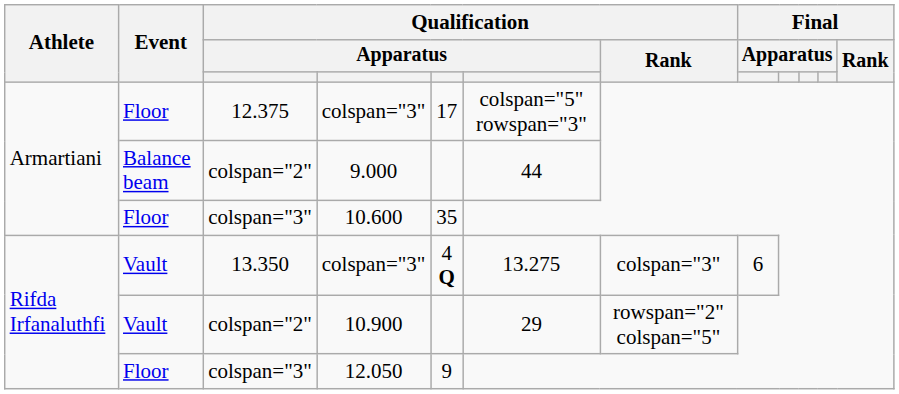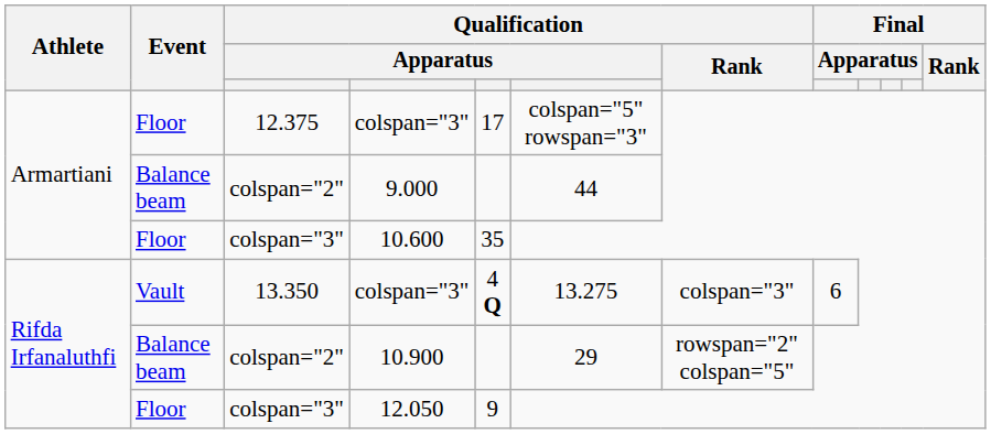10.900 | Event: Vault -> Balance beam
